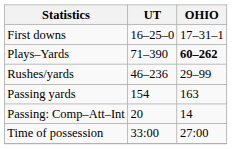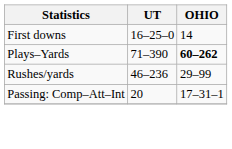First downs | OHIO: 17–31–1 -> 14
- row: Passing yards | 154 | 163
Passing: Comp–Att–Int | OHIO: 14 -> 17–31–1
- row: Time of possession | 33:00 | 27:00
